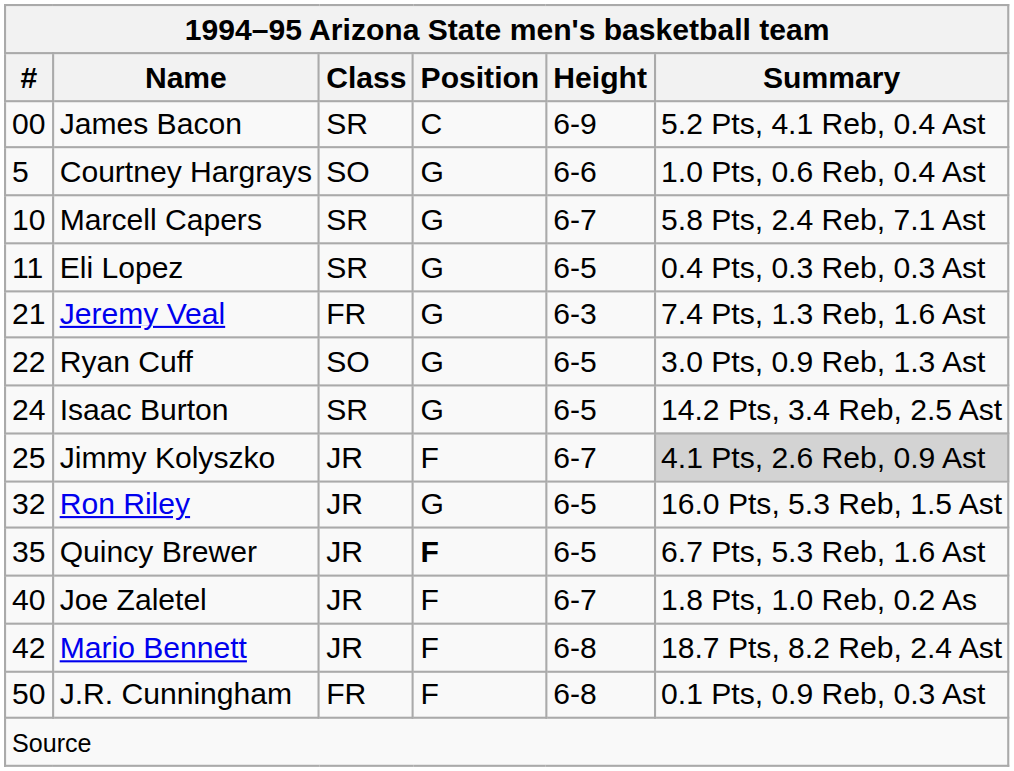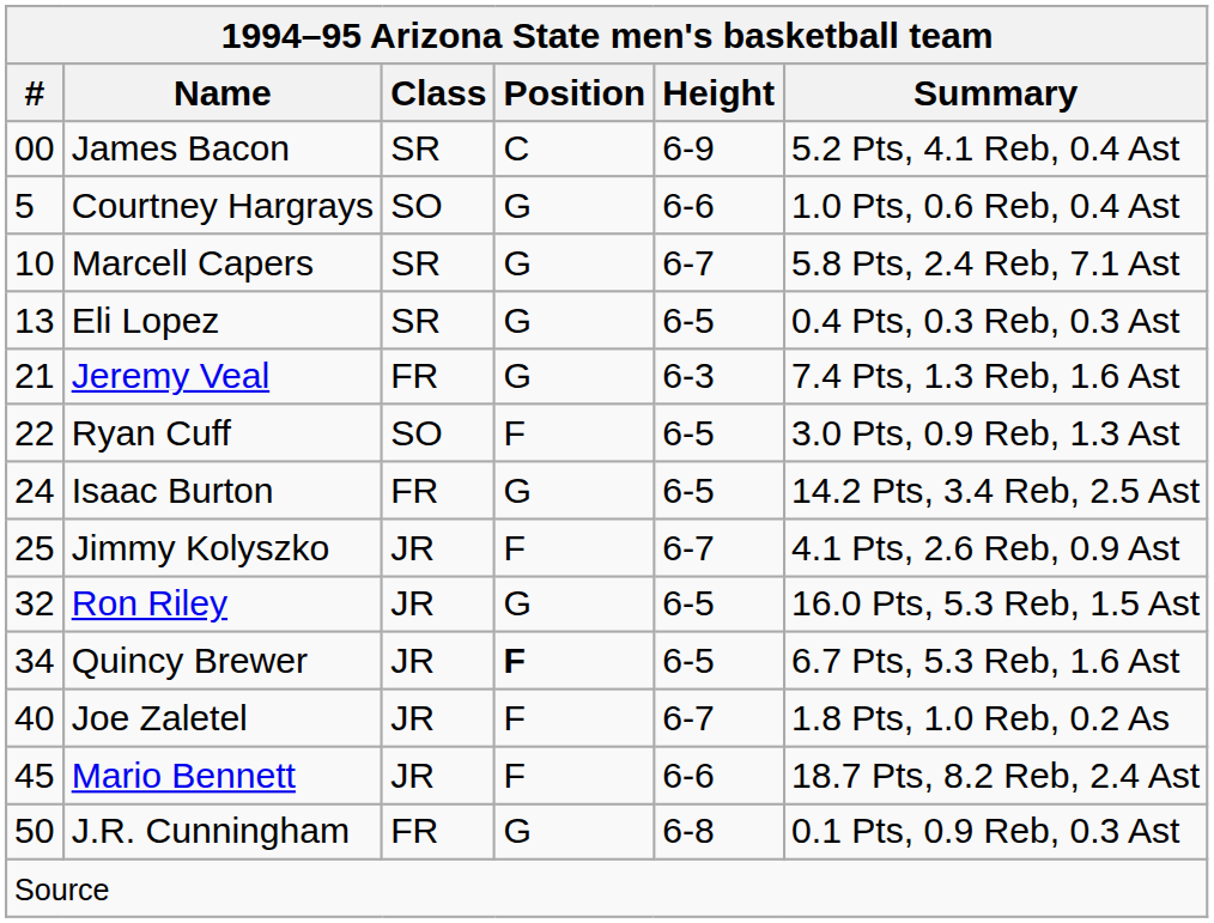Eli Lopez | #: 11 -> 13
Ryan Cuff | Position: G -> F
Isaac Burton | Class: SR -> FR
Jimmy Kolyszko | Summary: lightgrey background -> no background
Quincy Brewer | #: 35 -> 34
Mario Bennett | #: 42 -> 45
Mario Bennett | Height: 6-8 -> 6-6
J.R. Cunningham | Position: F -> G
